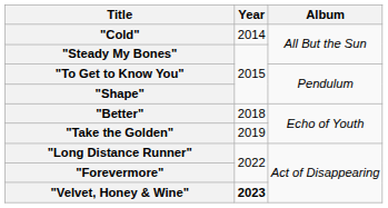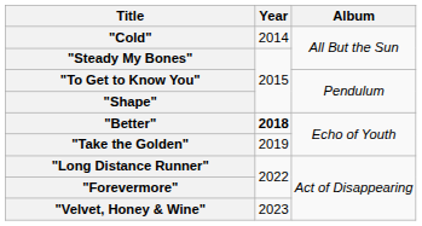"Better" | Year: normal -> bold
"Velvet, Honey & Wine" | Year: bold -> normal
